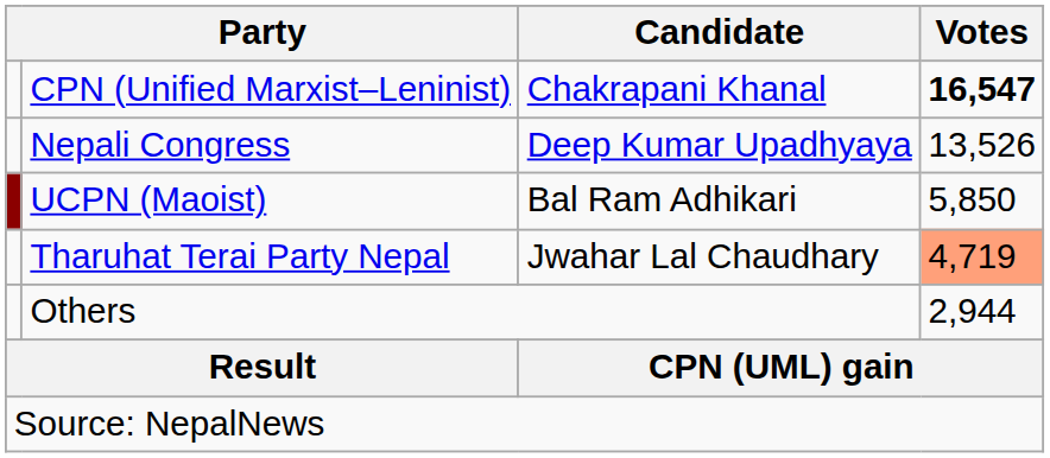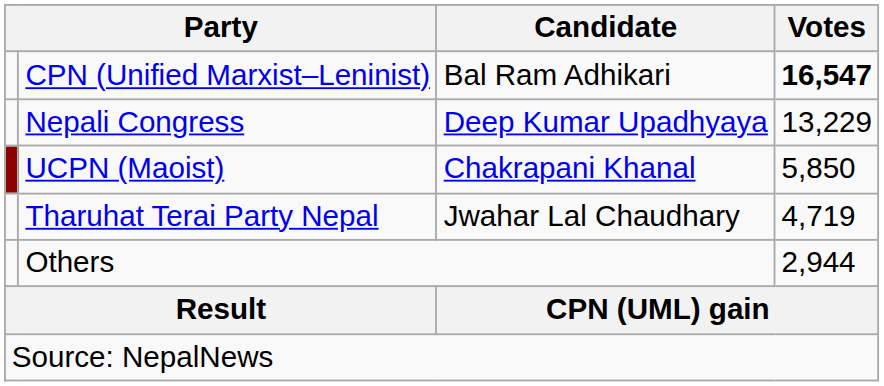CPN (Unified Marxist–Leninist) | Candidate: Chakrapani Khanal -> Bal Ram Adhikari
Nepali Congress | Votes: 13,526 -> 13,229
UCPN (Maoist) | Candidate: Bal Ram Adhikari -> Chakrapani Khanal
Tharuhat Terai Party Nepal | Votes: lightsalmon background -> no background
